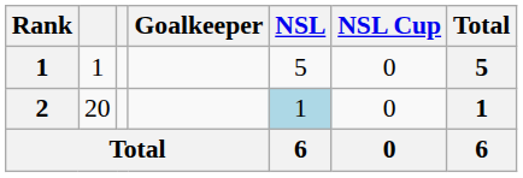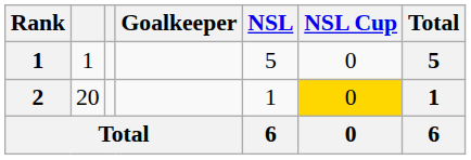2 | NSL: lightblue background -> no background
2 | NSL Cup: no background -> gold background
